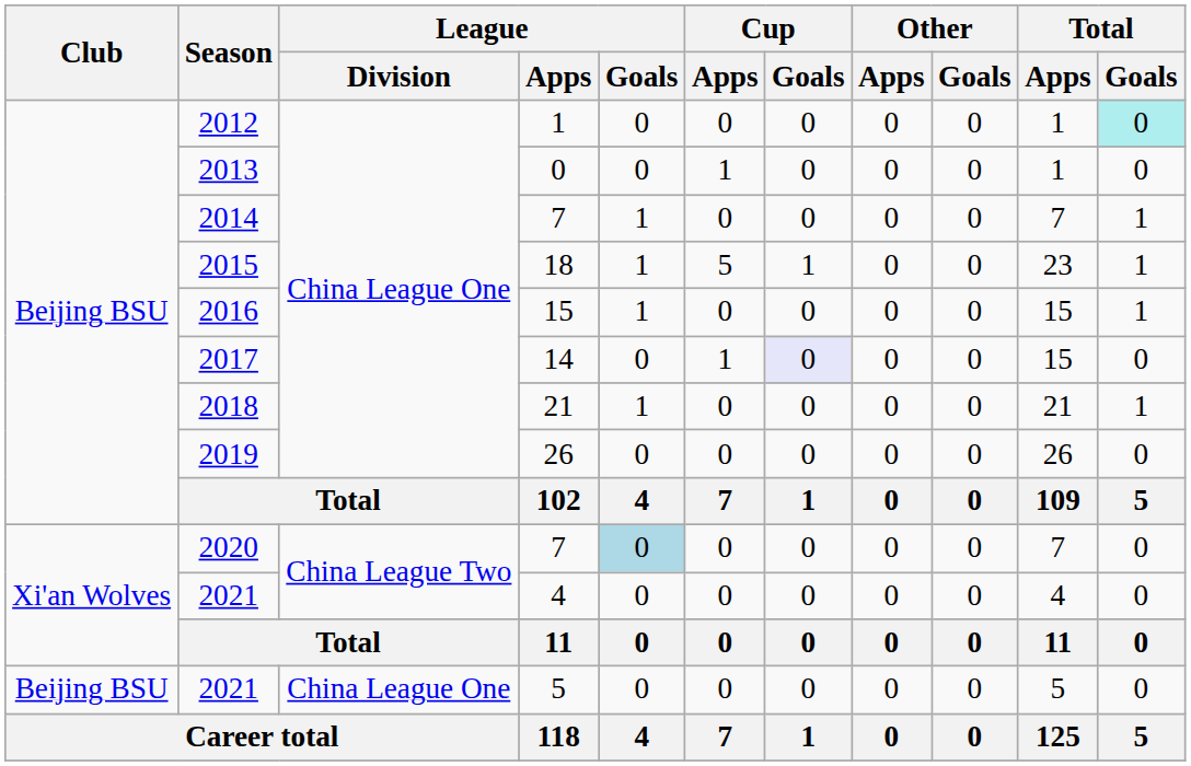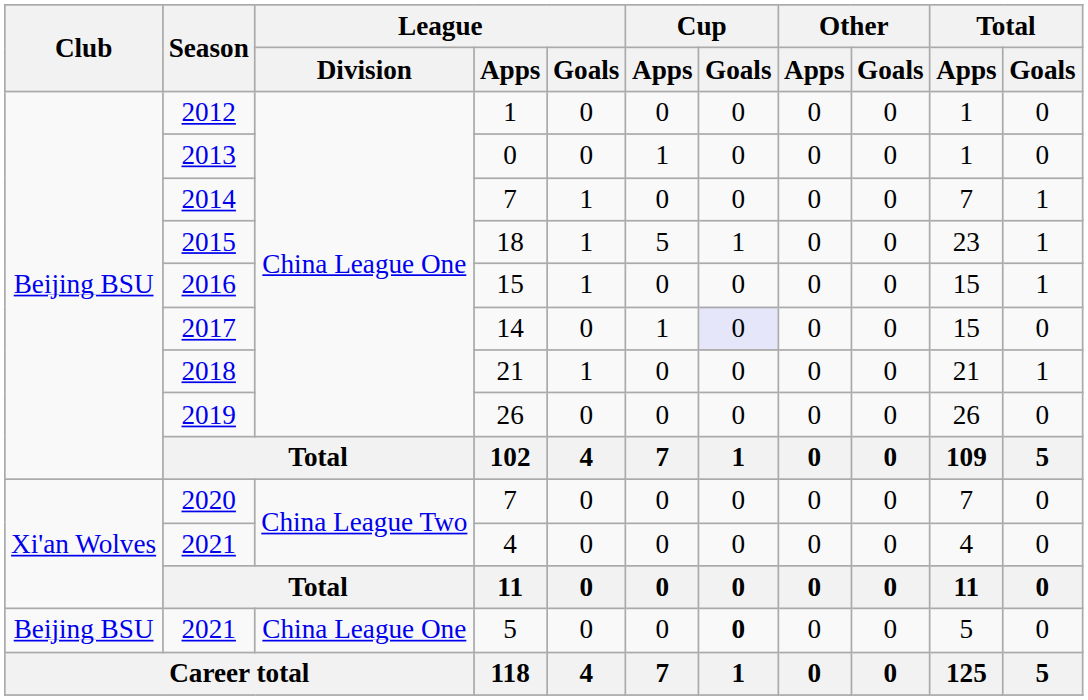2012 | Total / Goals: paleturquoise background -> no background
2020 | League / Goals: lightblue background -> no background
2021 / 5 | Cup / Goals: normal -> bold
